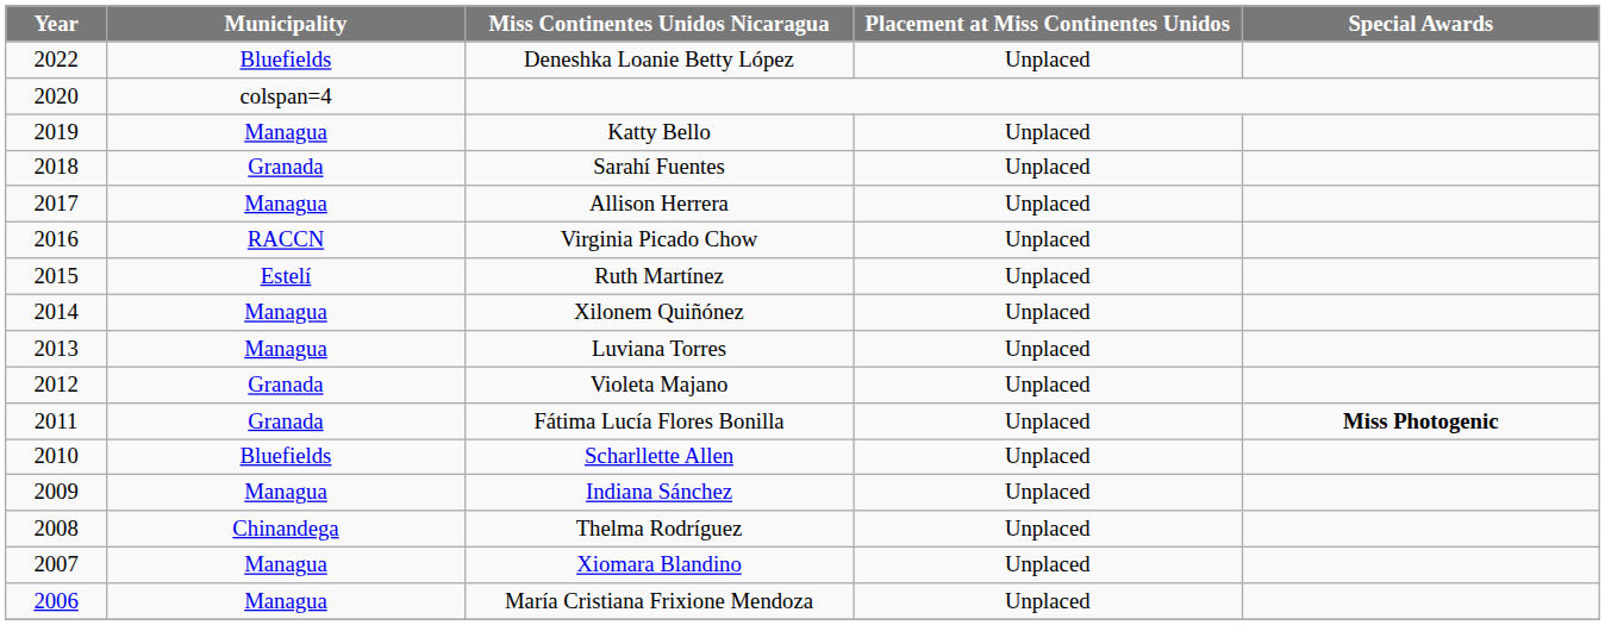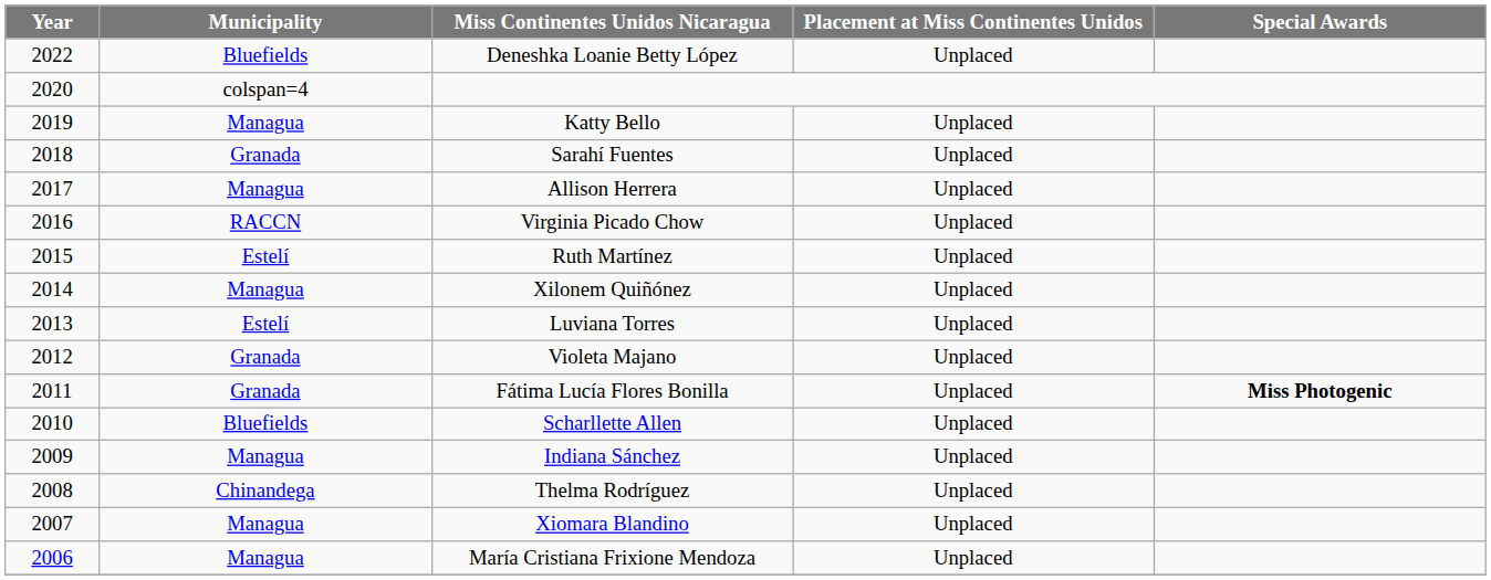Luviana Torres | Municipality: Managua -> Estelí
